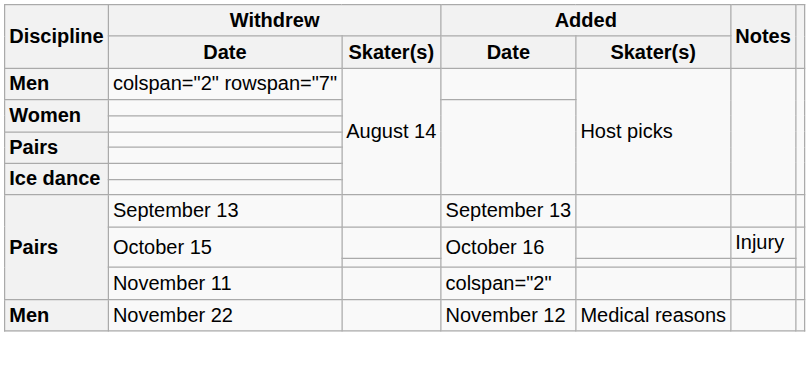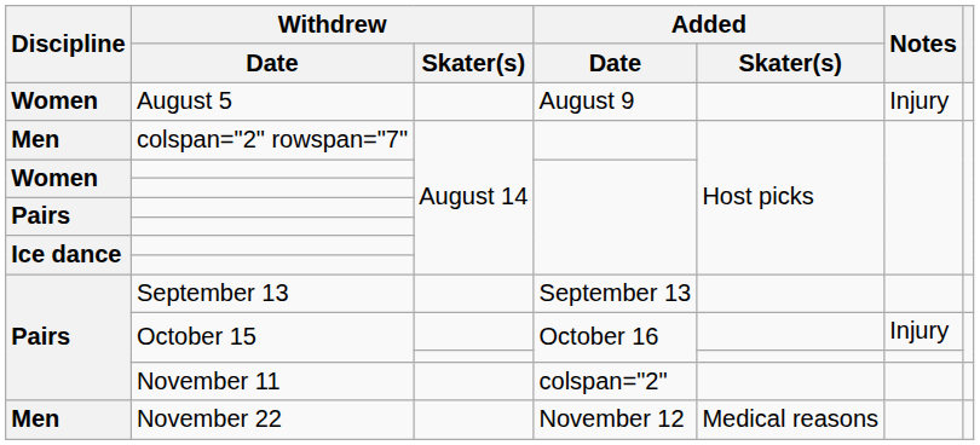+ row: Women | August 5 | August 9 | Injury
